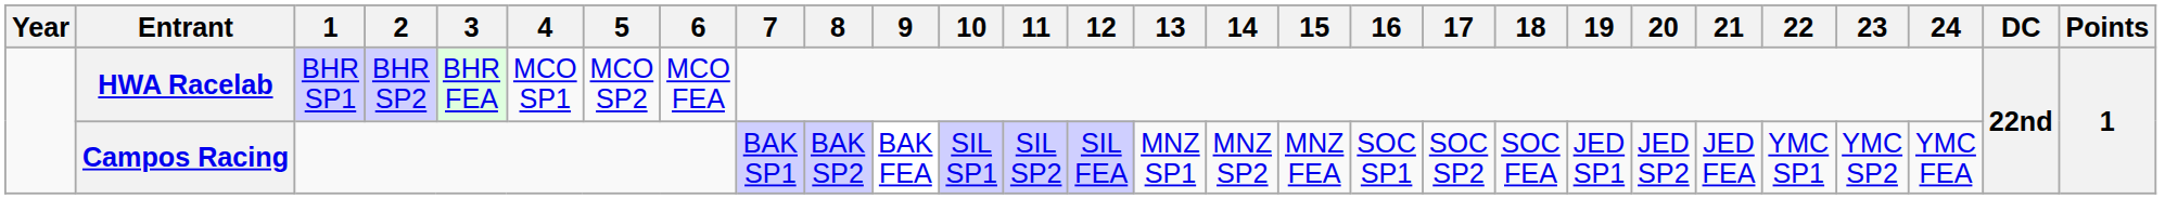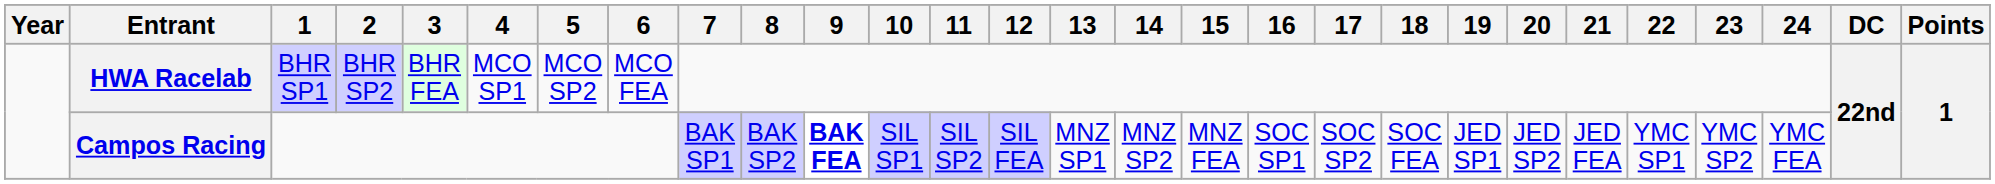Campos Racing | 9: normal -> bold
